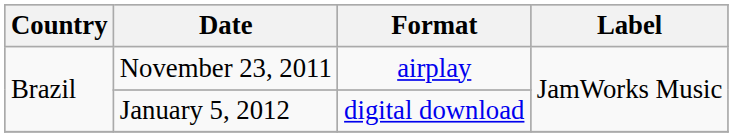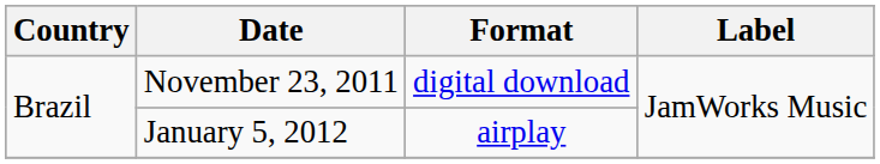November 23, 2011 | Format: airplay -> digital download
January 5, 2012 | Format: digital download -> airplay
